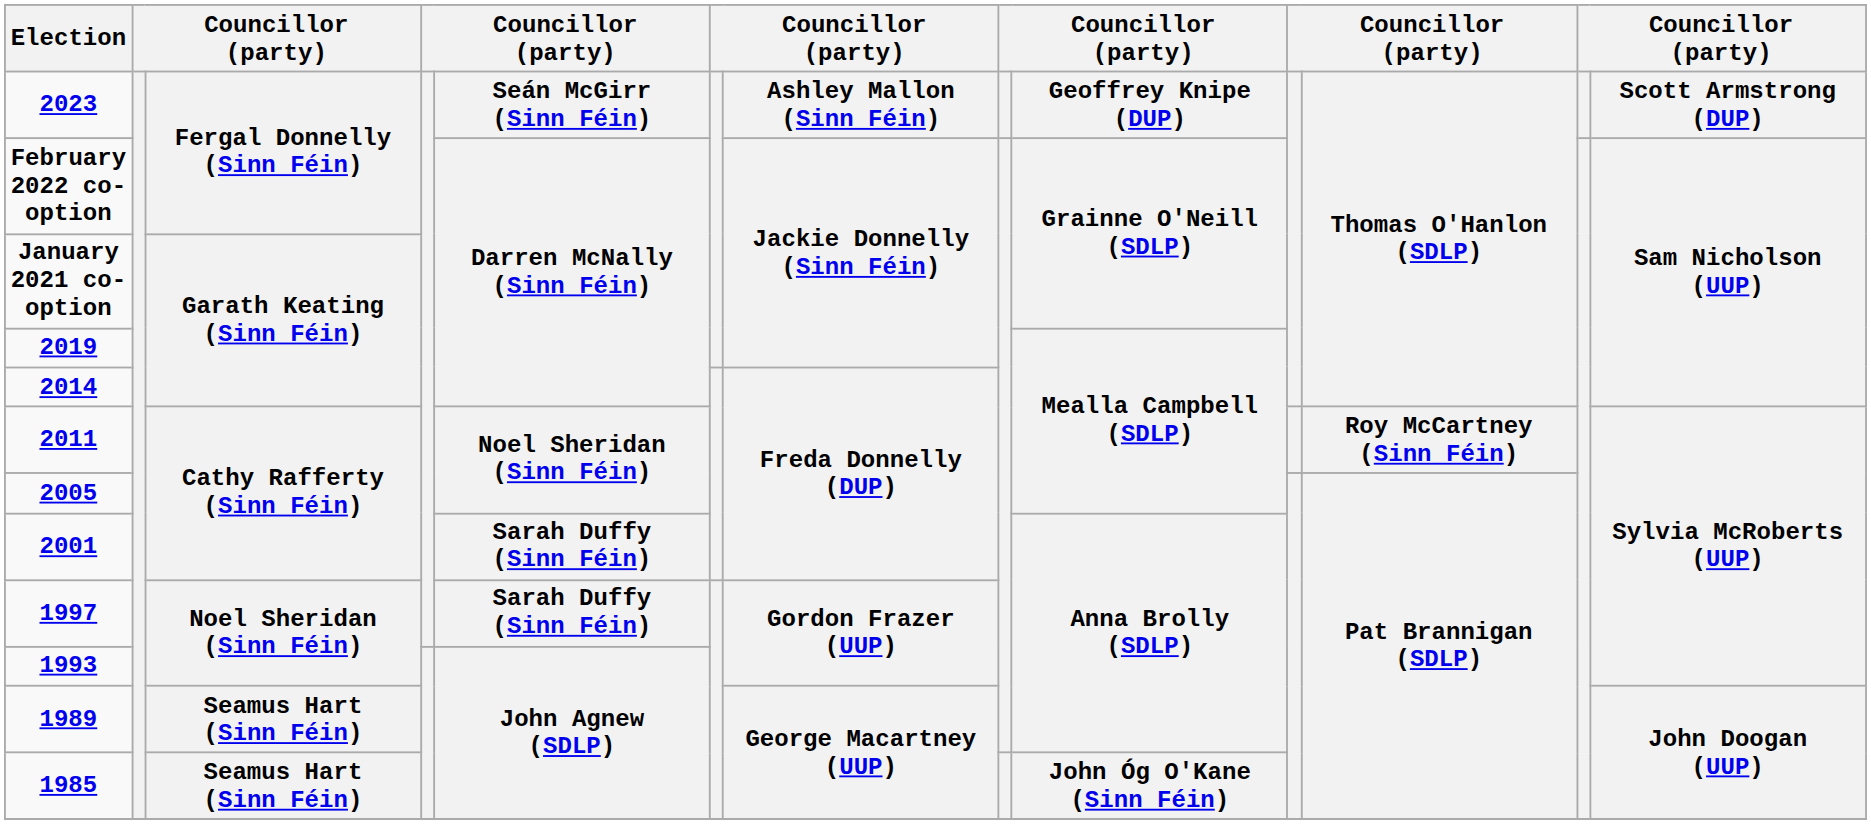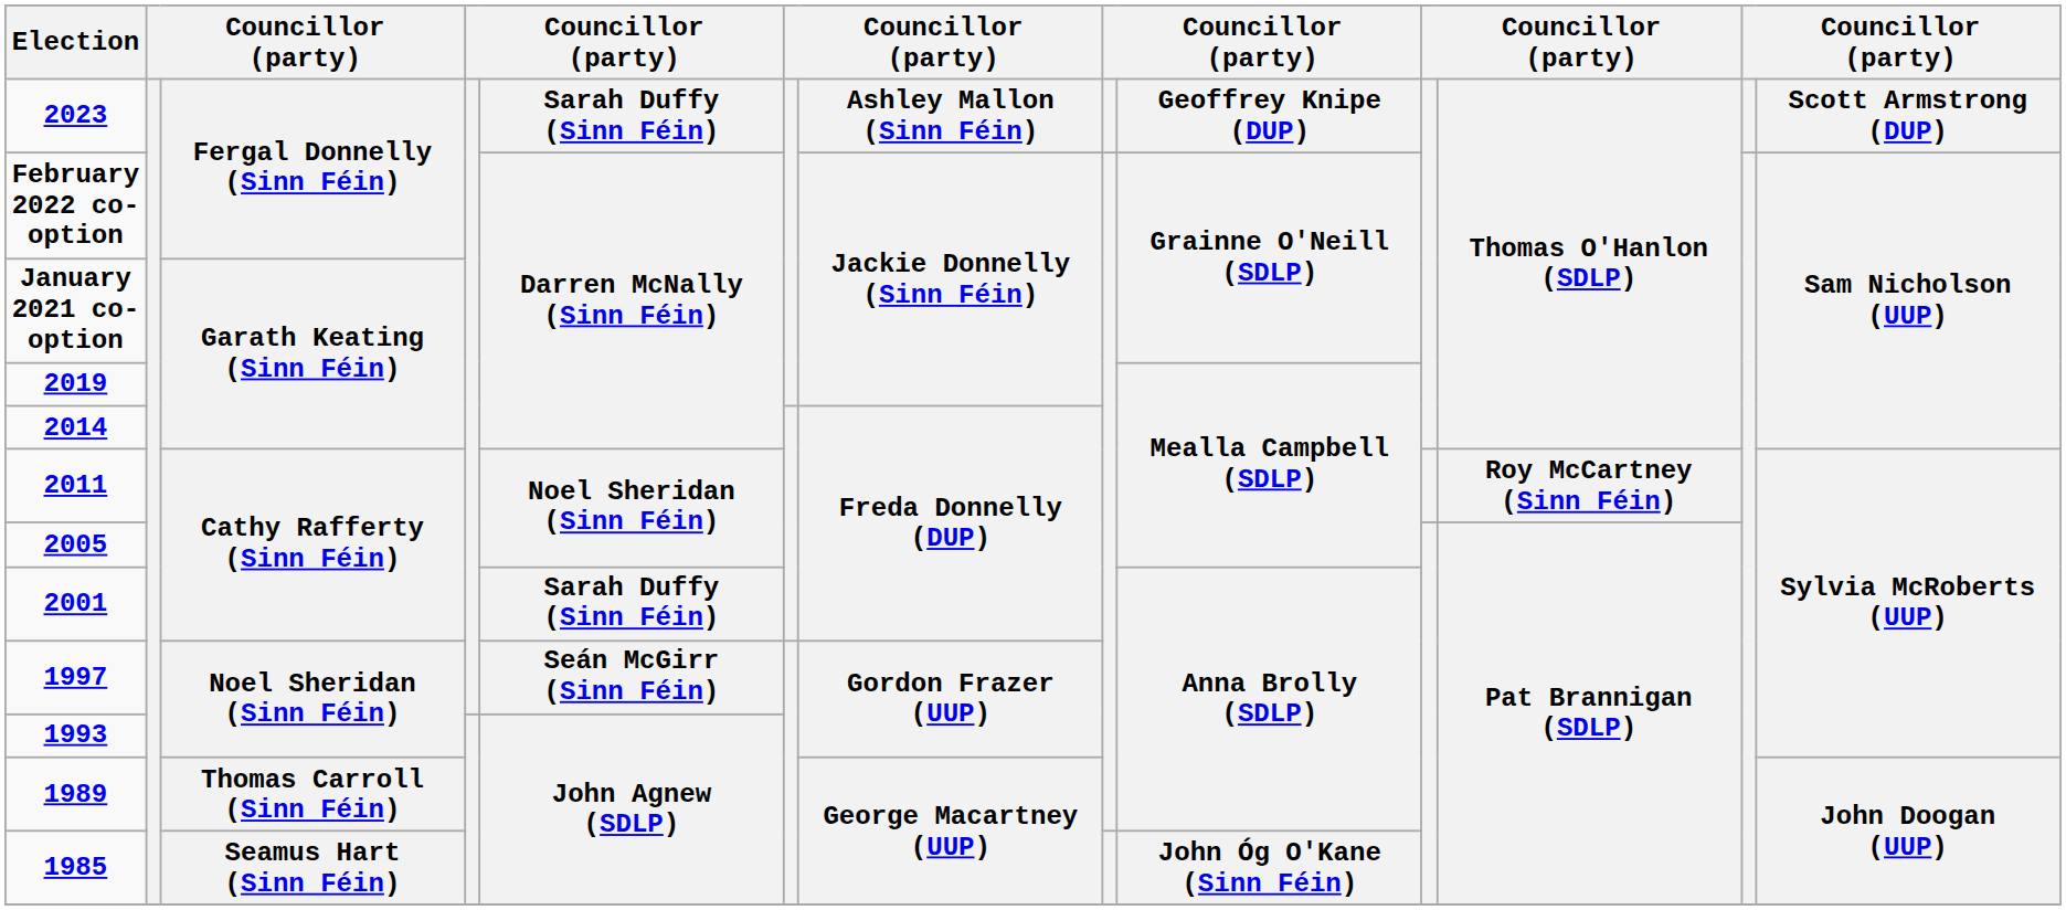2023 | column 5: Seán McGirr (Sinn Féin) -> Sarah Duffy (Sinn Féin)
1997 | column 5: Sarah Duffy (Sinn Féin) -> Seán McGirr (Sinn Féin)
1989 | column 3: Seamus Hart (Sinn Féin) -> Thomas Carroll (Sinn Féin)
